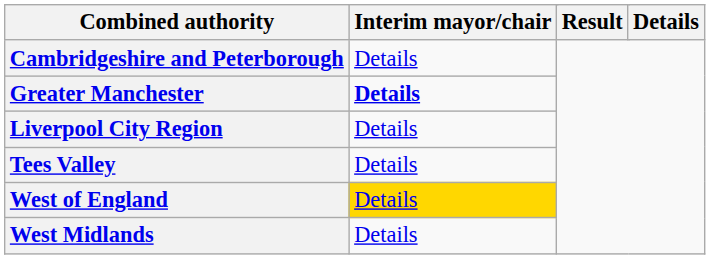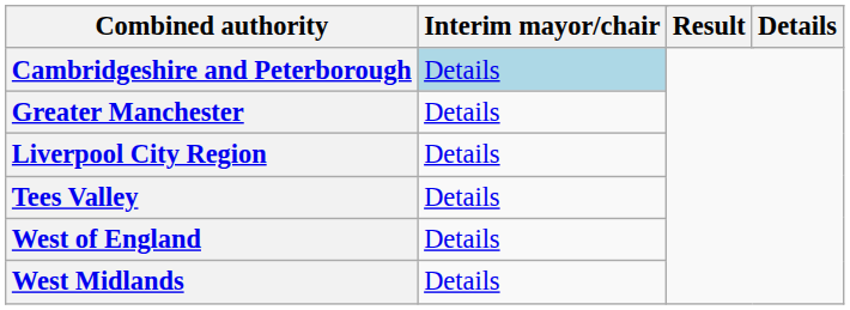Cambridgeshire and Peterborough | column 2: no background -> lightblue background
Greater Manchester | column 2: bold -> normal
West of England | column 2: gold background -> no background
